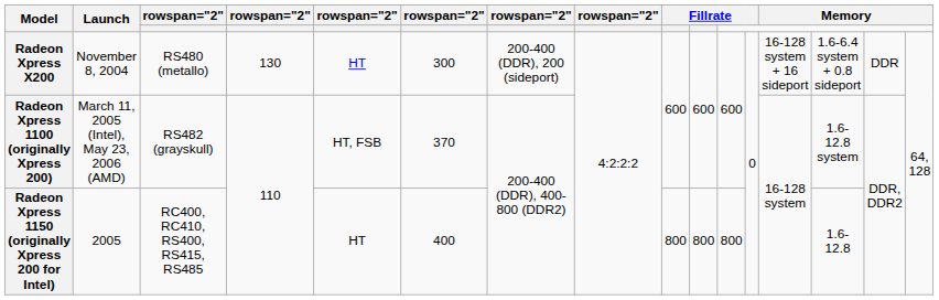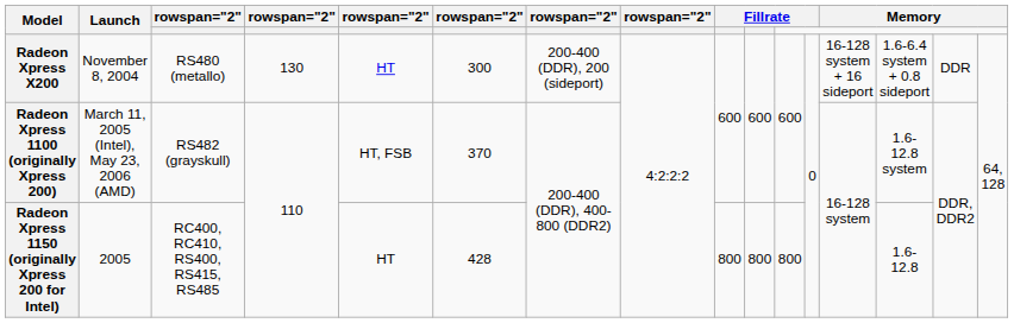Radeon Xpress 1150 (originally Xpress 200 for Intel) | column 6: 400 -> 428
